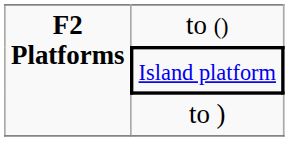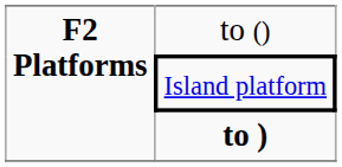to ) | column 2: normal -> bold
